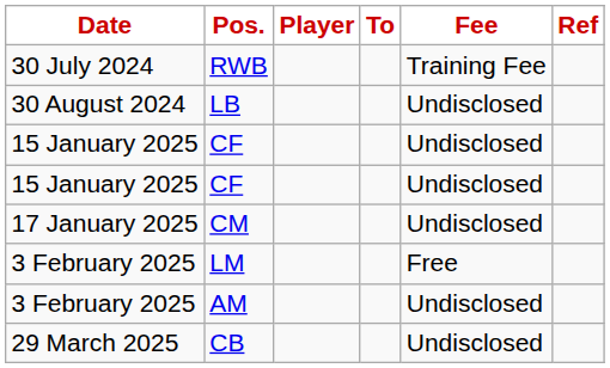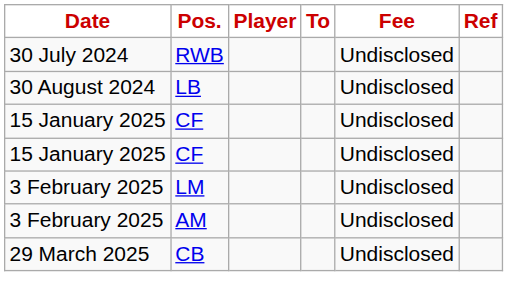RWB | Fee: Training Fee -> Undisclosed
- row: 17 January 2025 | CM | Undisclosed
LM | Fee: Free -> Undisclosed
